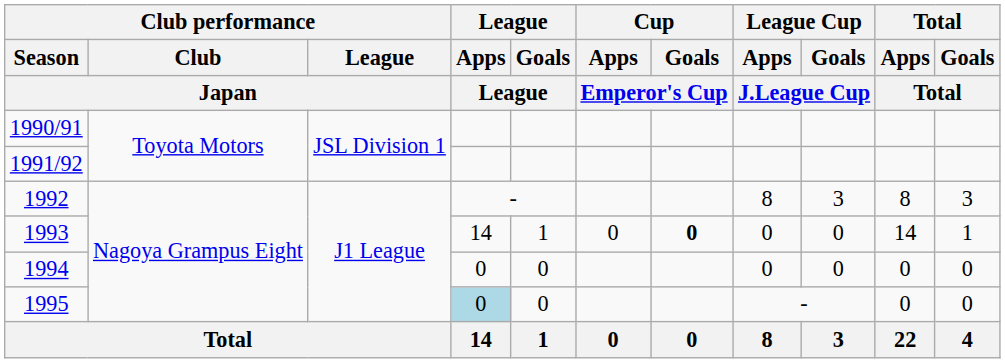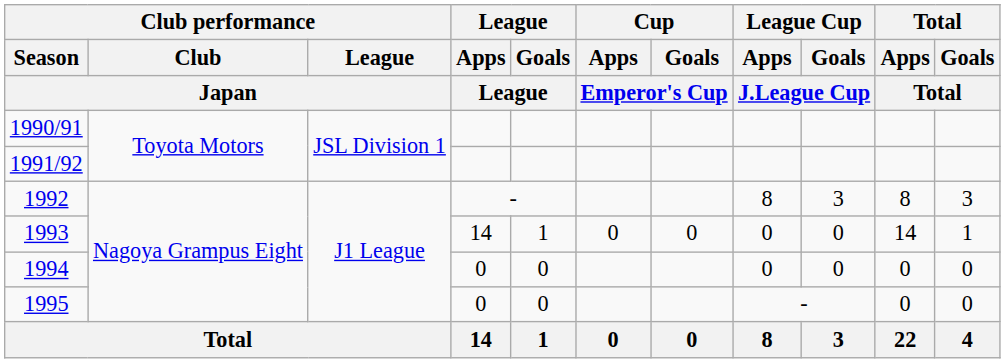1993 | Cup / Goals / Emperor's Cup: bold -> normal
1995 | League / Apps / League: lightblue background -> no background
